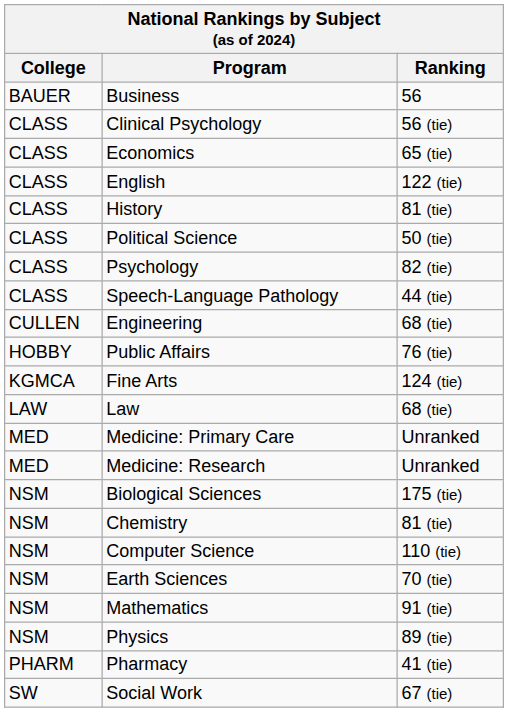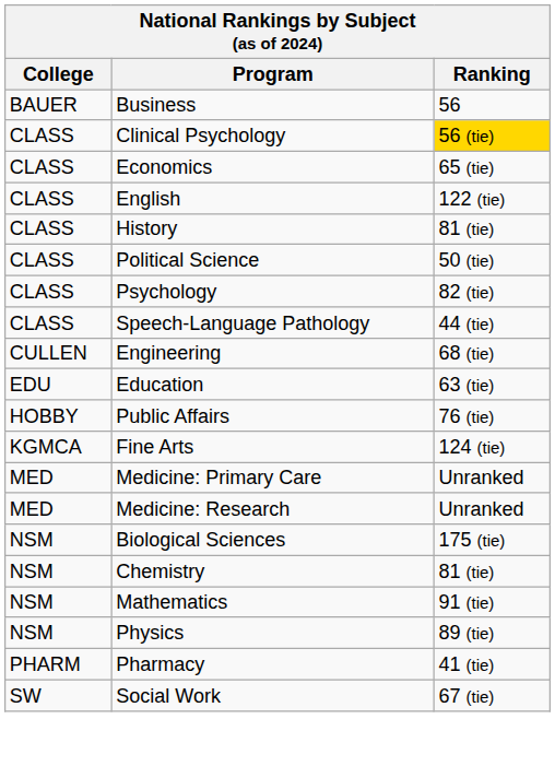Clinical Psychology | Ranking: no background -> gold background
+ row: EDU | Education | 63 (tie)
- row: LAW | Law | 68 (tie)
- row: NSM | Computer Science | 110 (tie)
- row: NSM | Earth Sciences | 70 (tie)
